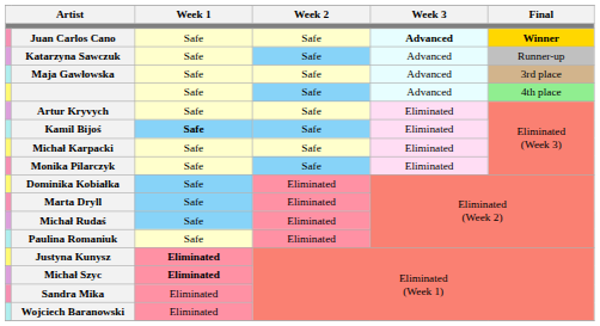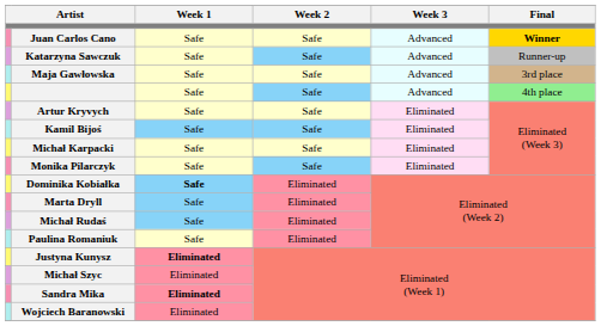Juan Carlos Cano | Week 3: bold -> normal
Kamil Bijoś | Week 1: bold -> normal
Dominika Kobiałka | Week 1: normal -> bold
Michał Szyc | Week 1: bold -> normal
Sandra Mika | Week 1: normal -> bold
